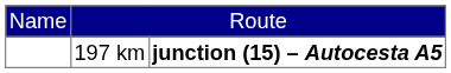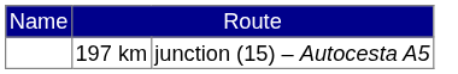197 km | column 3: bold -> normal
